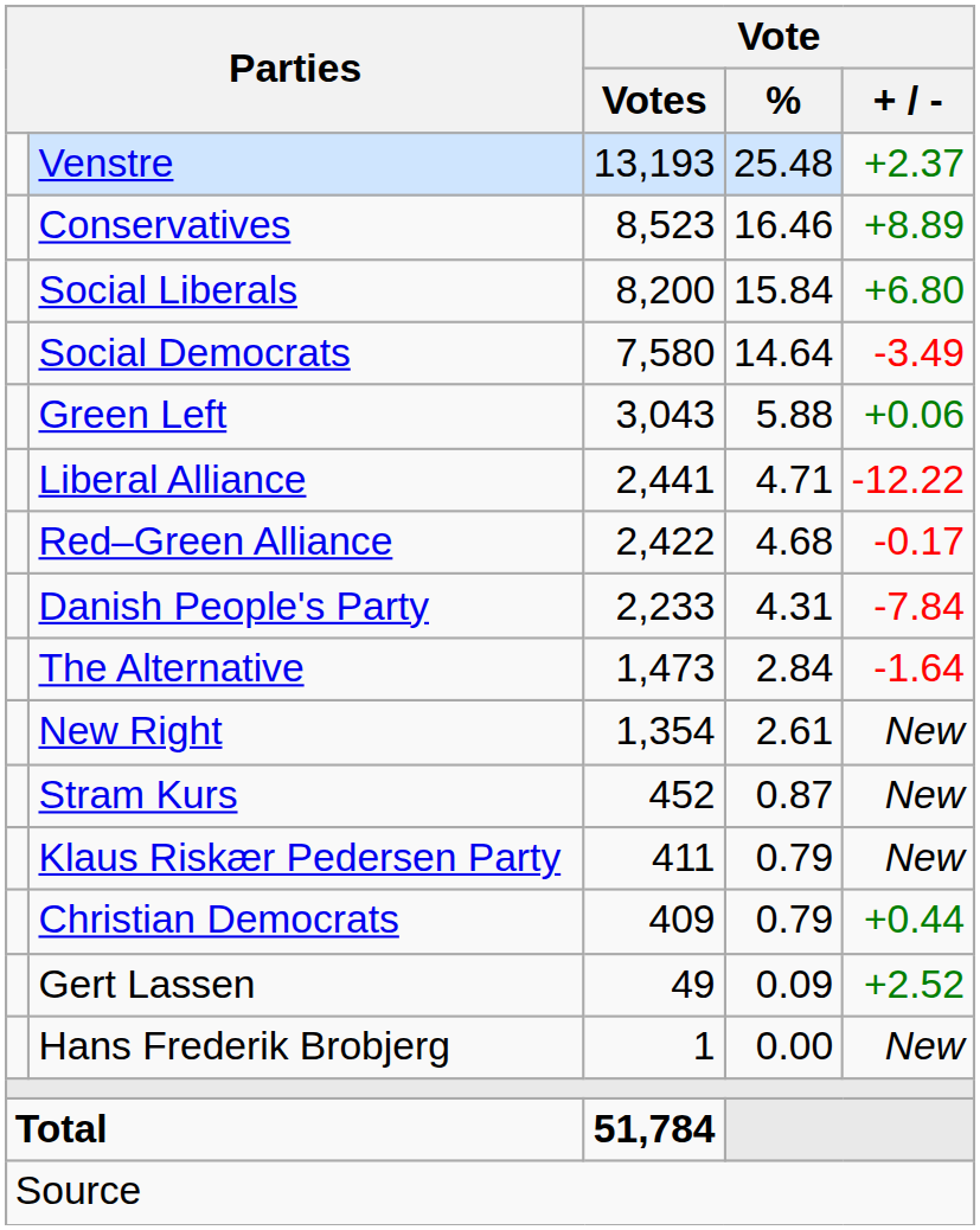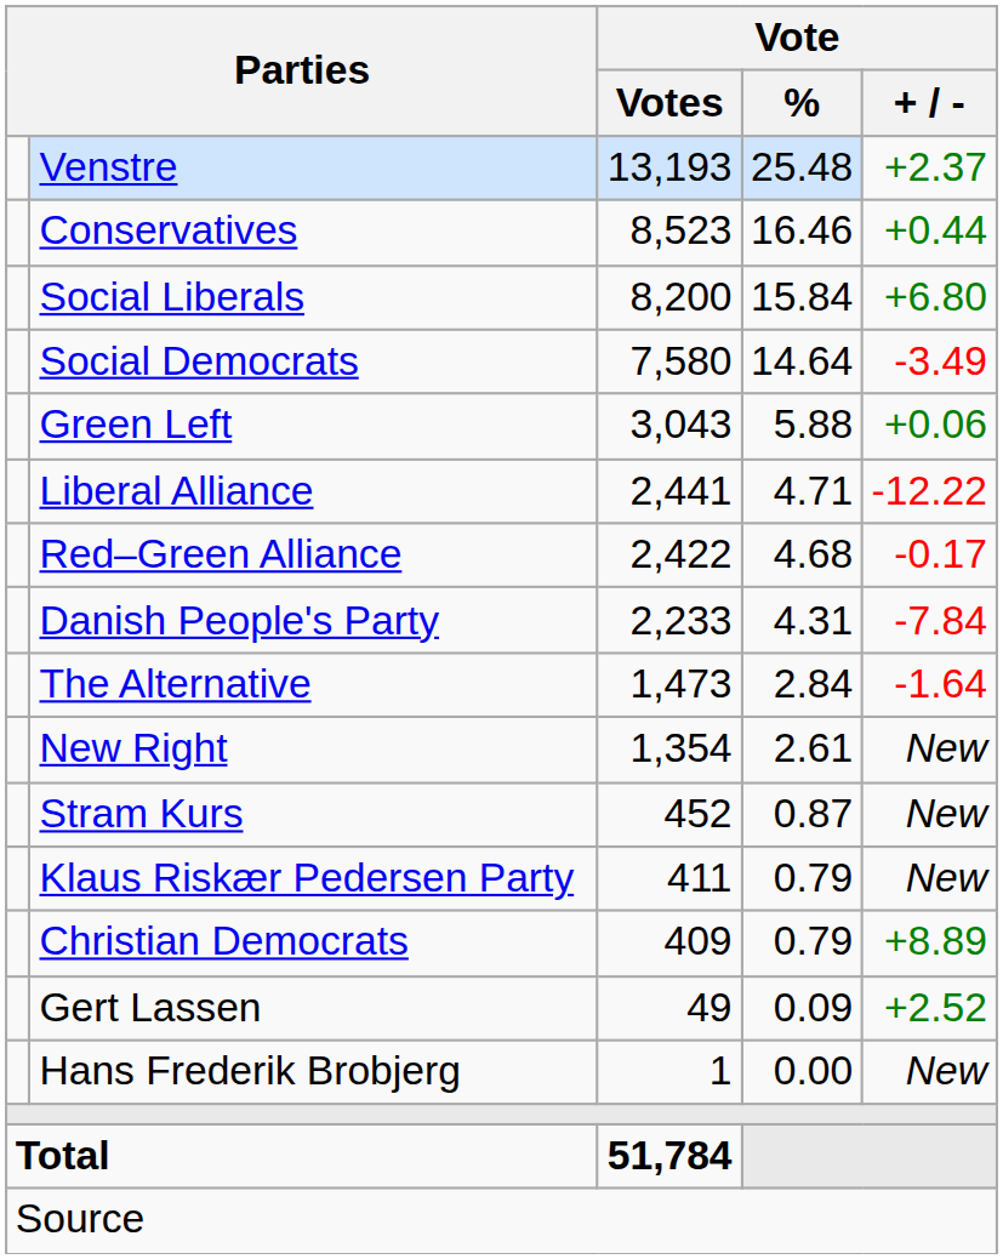Conservatives | Vote / + / -: +8.89 -> +0.44
Christian Democrats | Vote / + / -: +0.44 -> +8.89
